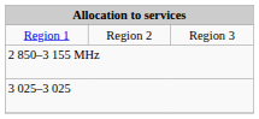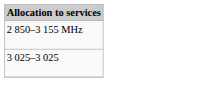- row: Region 1 | Region 2 | Region 3
